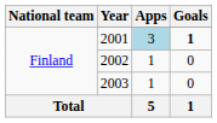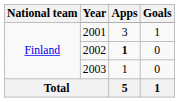2001 | Apps: lightblue background -> no background
2001 | Goals: bold -> normal
2002 | Apps: normal -> bold
